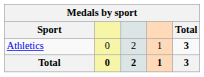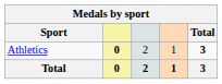Athletics | column 2: normal -> bold
